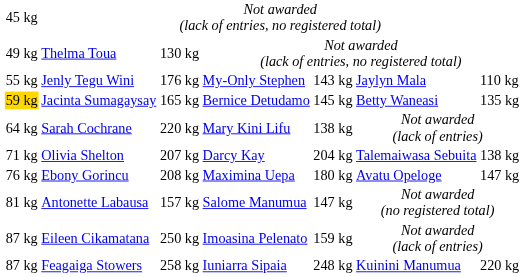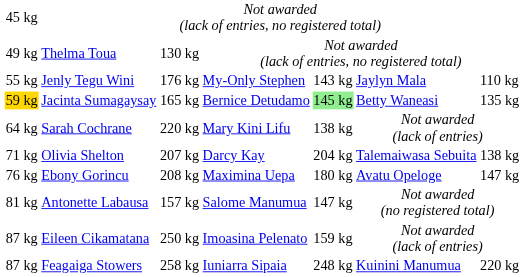Jacinta Sumagaysay | column 5: no background -> lightgreen background
